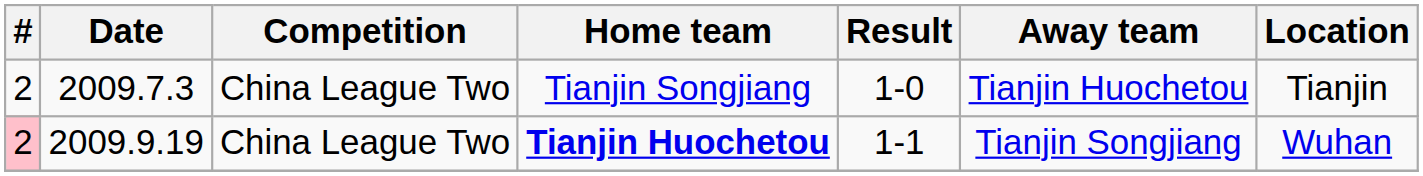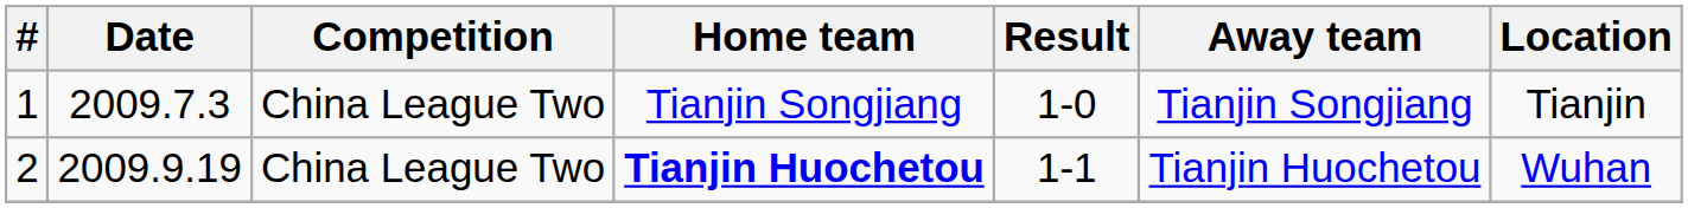row 2 | #: 2 -> 1
row 2 | Away team: Tianjin Huochetou -> Tianjin Songjiang
row 3 | #: pink background -> no background
row 3 | Away team: Tianjin Songjiang -> Tianjin Huochetou
